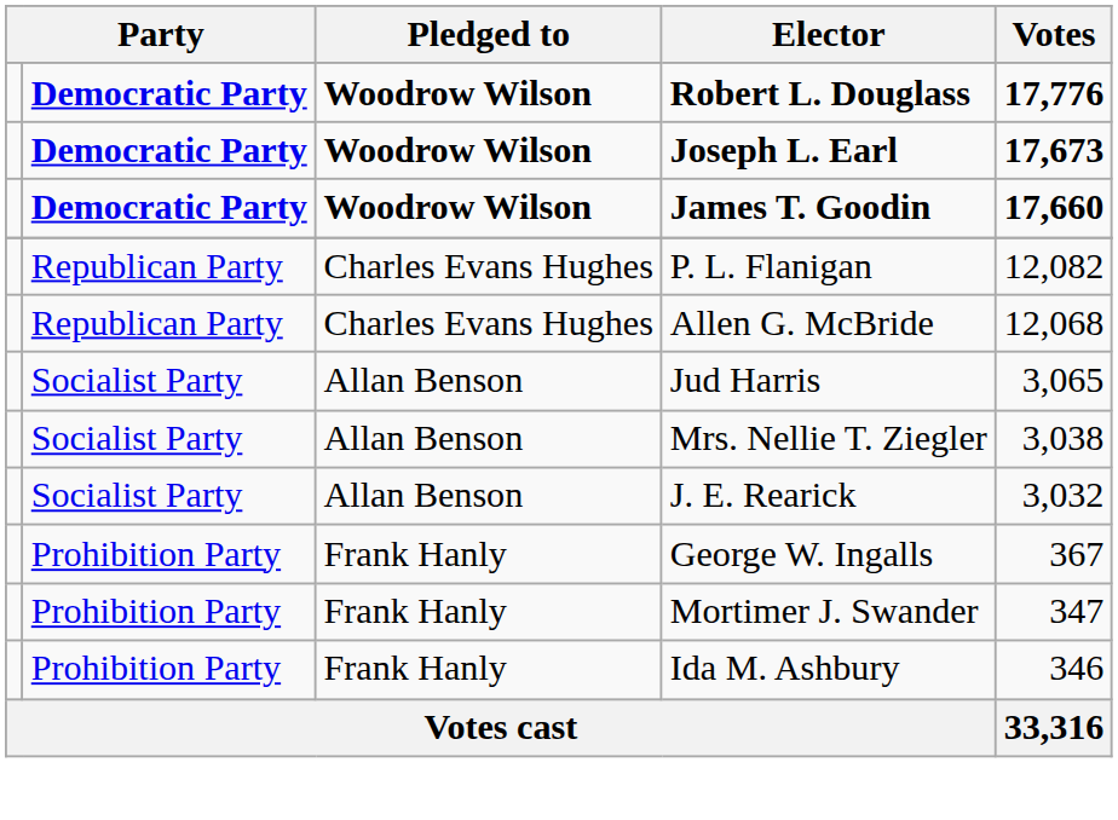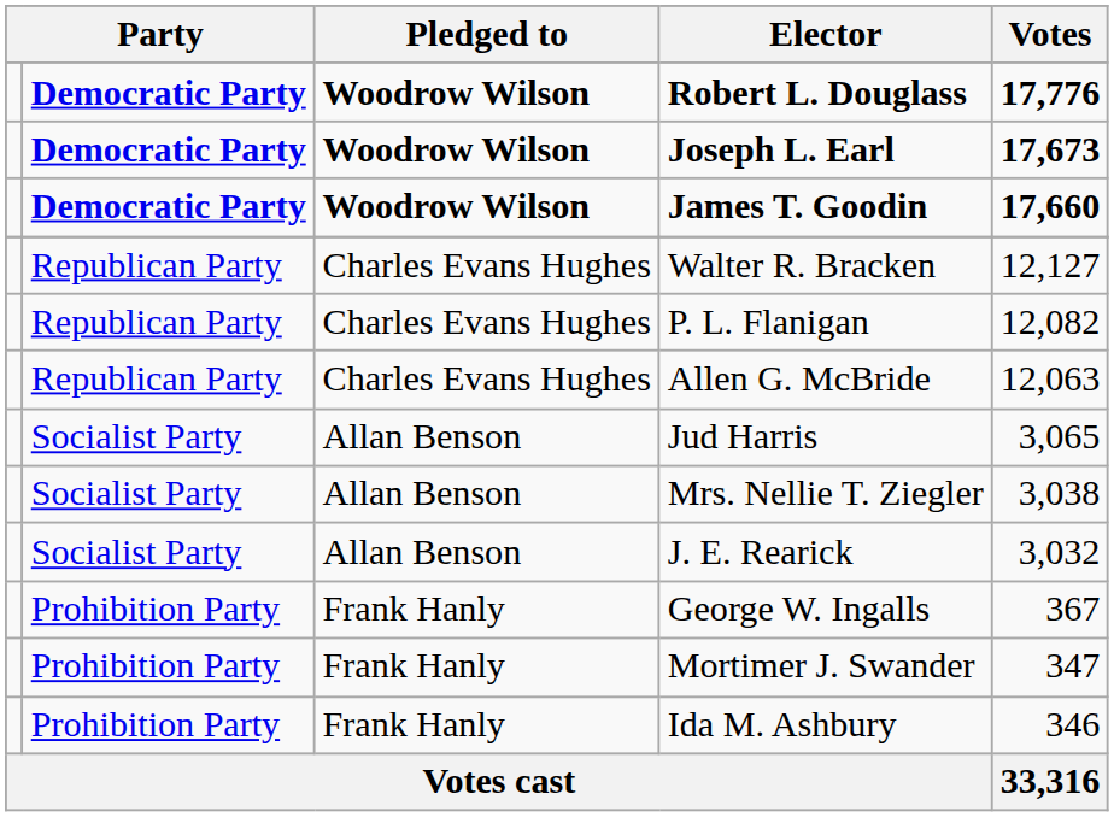+ row: Republican Party | Charles Evans Hughes | Walter R. Bracken | 12,127
Allen G. McBride | Votes: 12,068 -> 12,063
